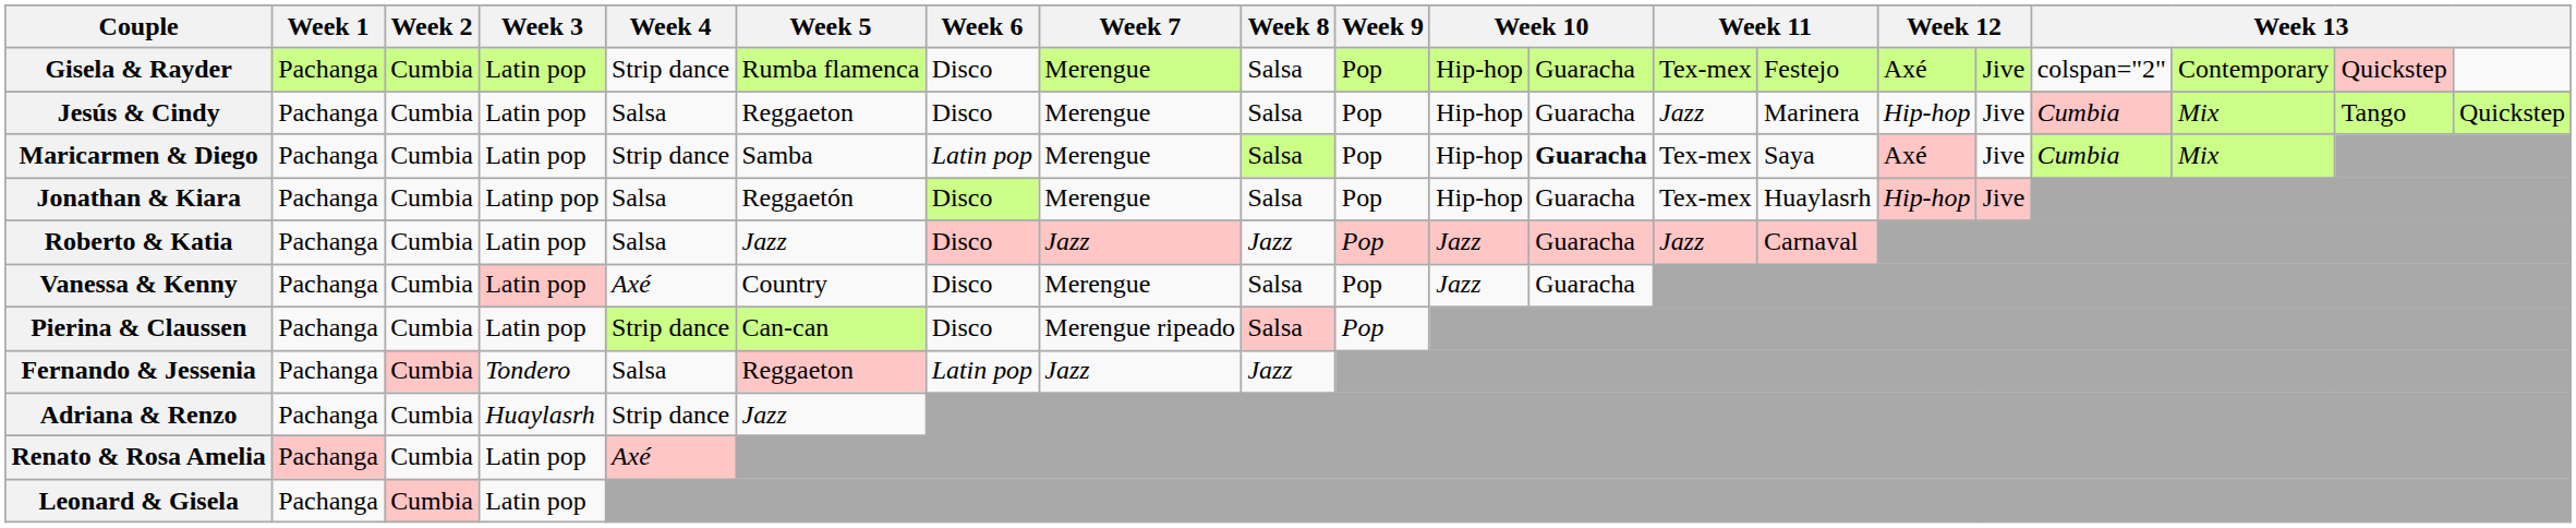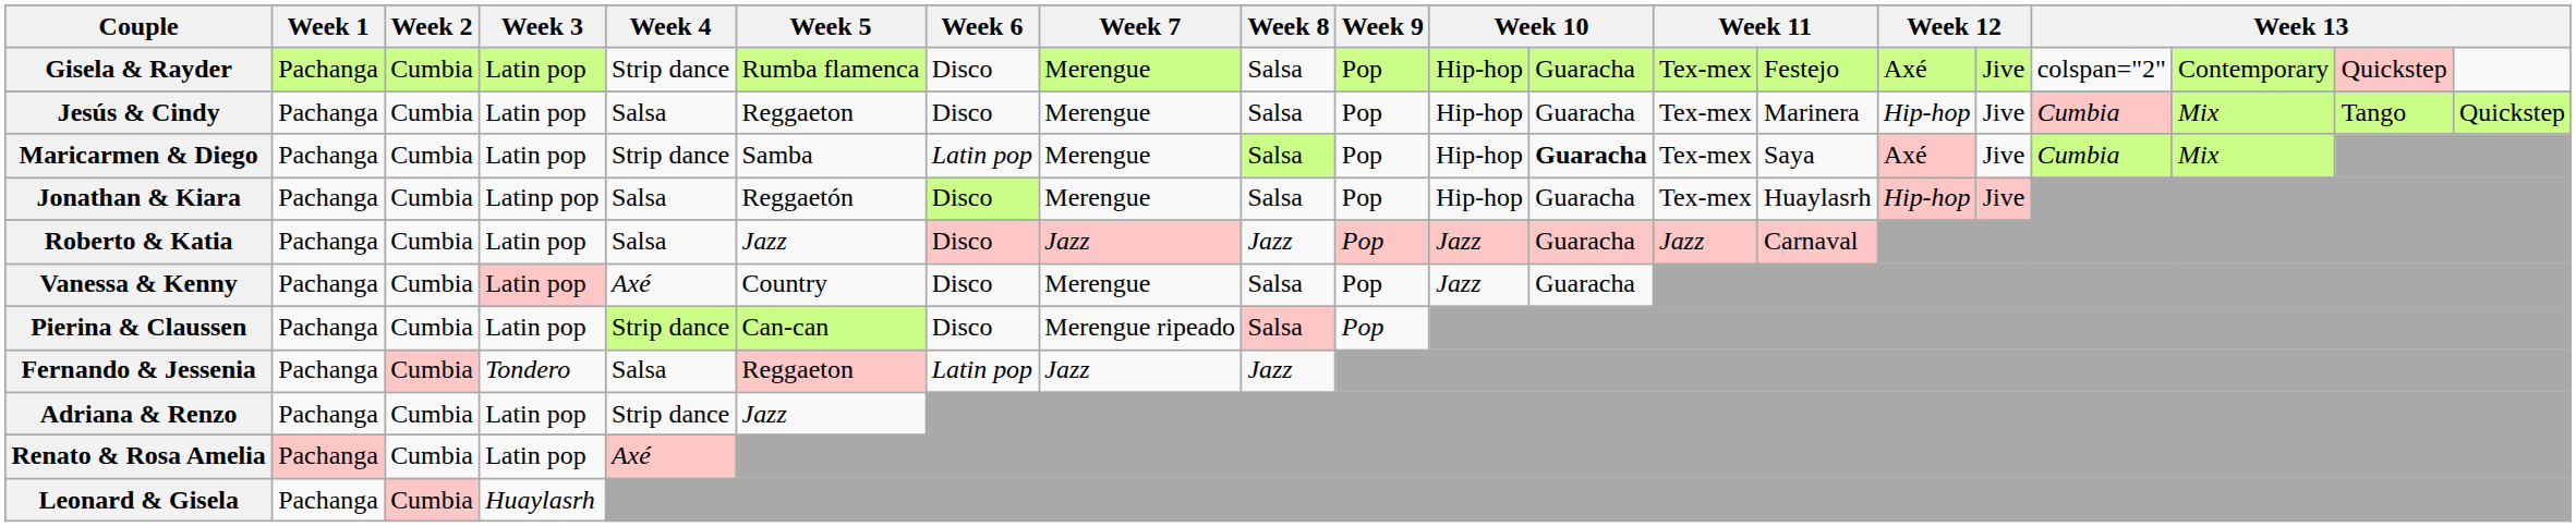Jesús & Cindy | column 13: Jazz -> Tex-mex
Adriana & Renzo | Week 3: Huaylasrh -> Latin pop
Leonard & Gisela | Week 3: Latin pop -> Huaylasrh
